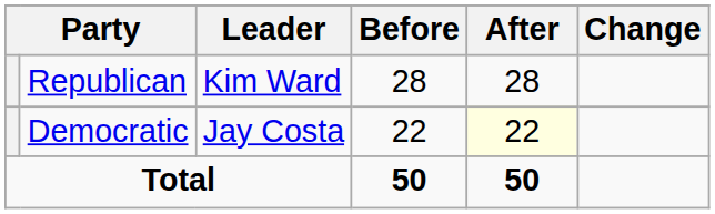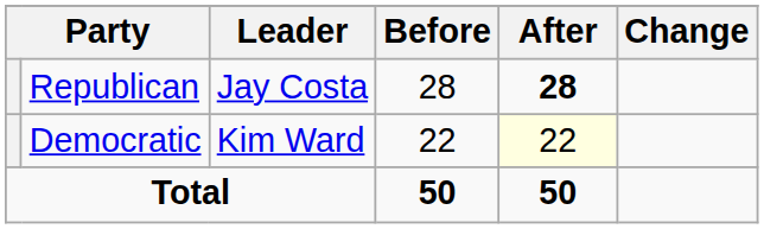Republican | Leader: Kim Ward -> Jay Costa
Republican | After: normal -> bold
Democratic | Leader: Jay Costa -> Kim Ward
